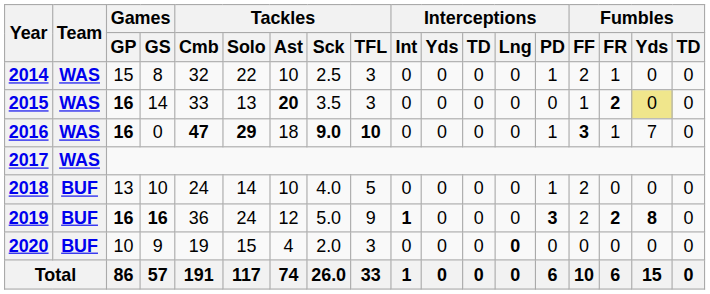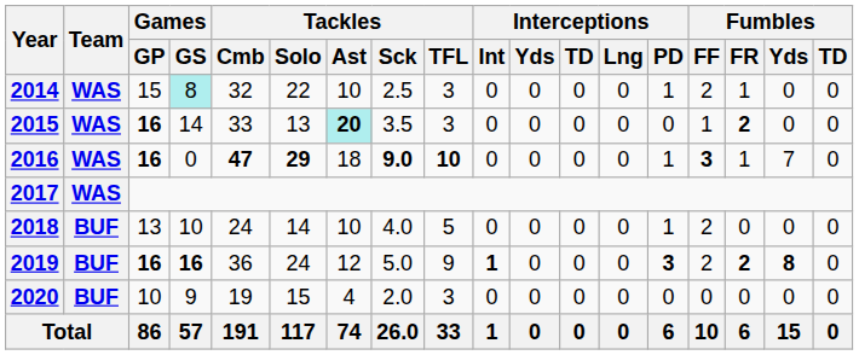2014 | Games / GS: no background -> paleturquoise background
2015 | Tackles / Ast: no background -> paleturquoise background
2015 | Fumbles / Yds: khaki background -> no background
2020 | Interceptions / Lng: bold -> normal
